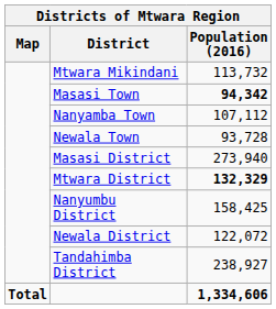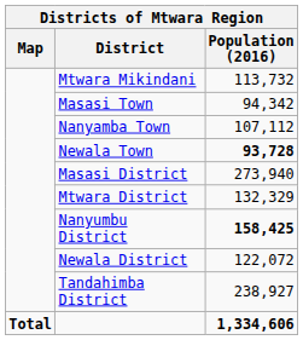Masasi Town | Population (2016): bold -> normal
Newala Town | Population (2016): normal -> bold
Mtwara District | Population (2016): bold -> normal
Nanyumbu District | Population (2016): normal -> bold
